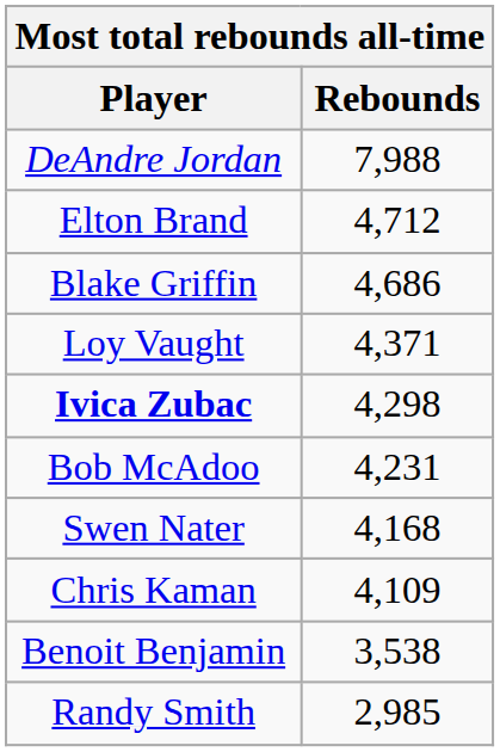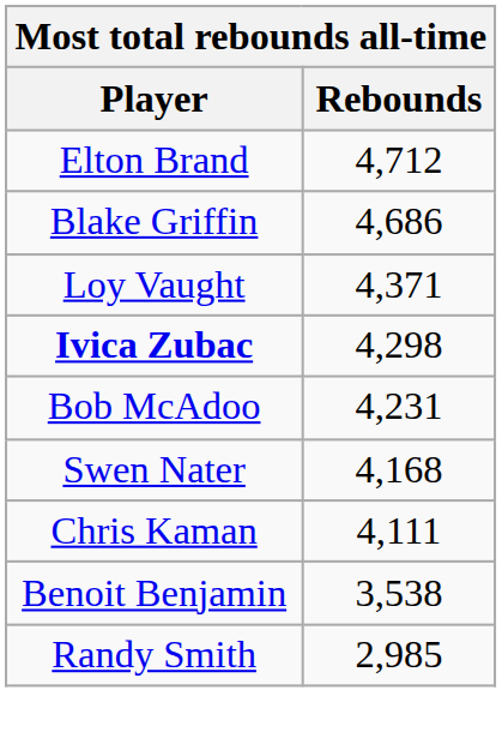- row: DeAndre Jordan | 7,988
Chris Kaman | Rebounds: 4,109 -> 4,111
